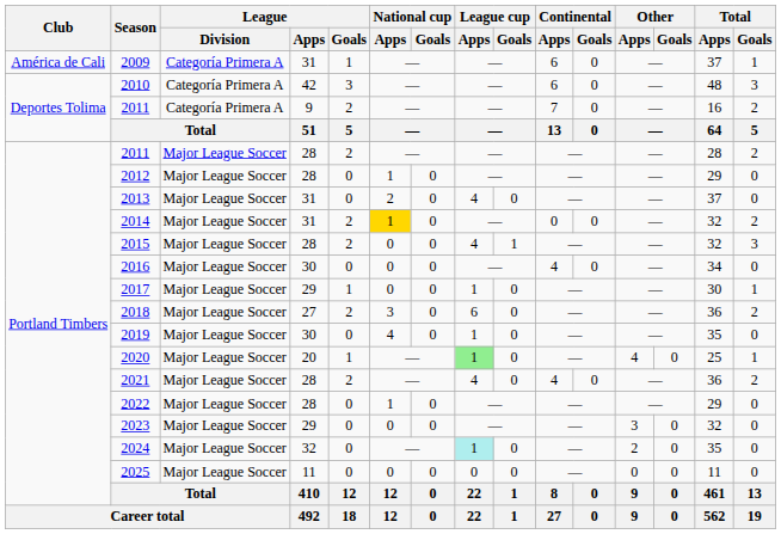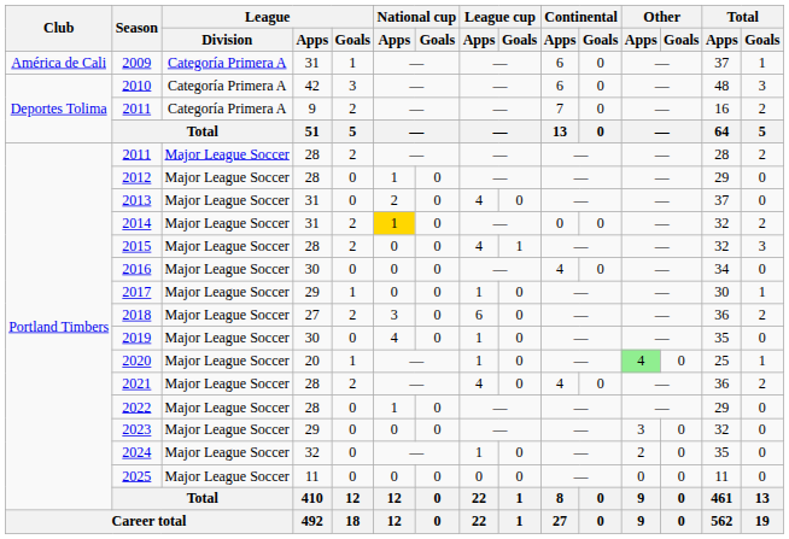2020 | League cup / Apps: lightgreen background -> no background
2020 | Other / Apps: no background -> lightgreen background
2024 | League cup / Apps: paleturquoise background -> no background
